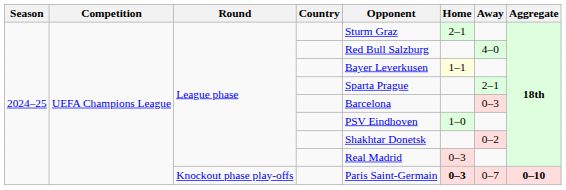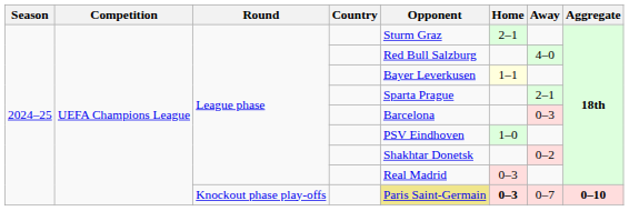Knockout phase play-offs | Opponent: no background -> khaki background
